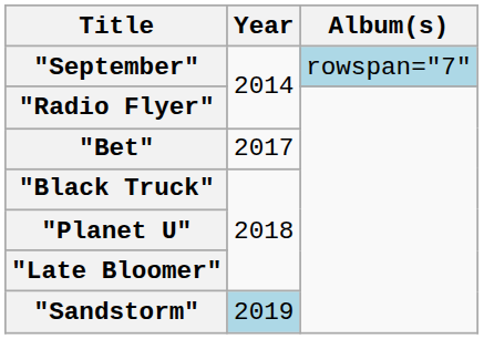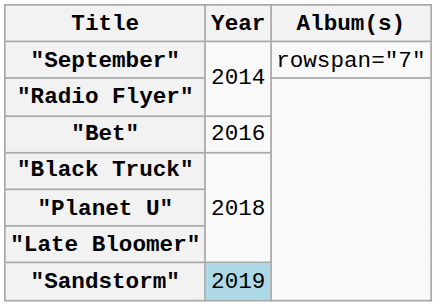"September" | Album(s): lightblue background -> no background
"Bet" | Year: 2017 -> 2016
